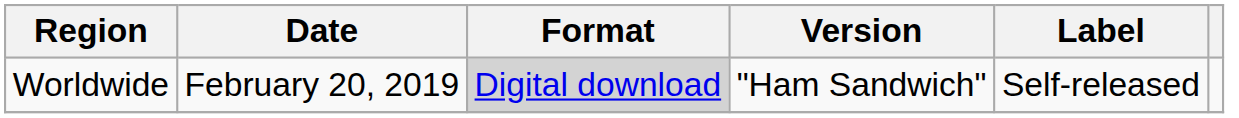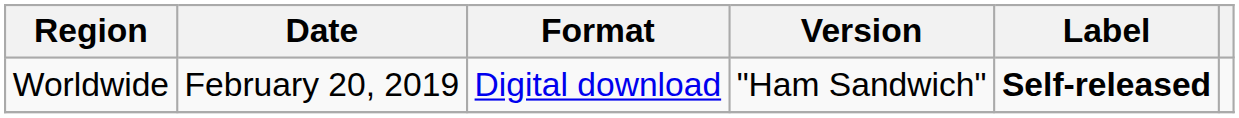Worldwide | Format: lightgrey background -> no background
Worldwide | Label: normal -> bold
